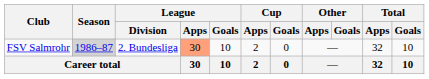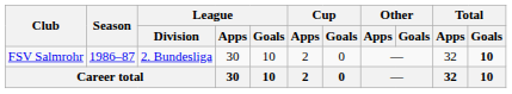FSV Salmrohr | Season: lightgrey background -> no background
FSV Salmrohr | League / Apps: lightsalmon background -> no background
FSV Salmrohr | Total / Goals: normal -> bold
